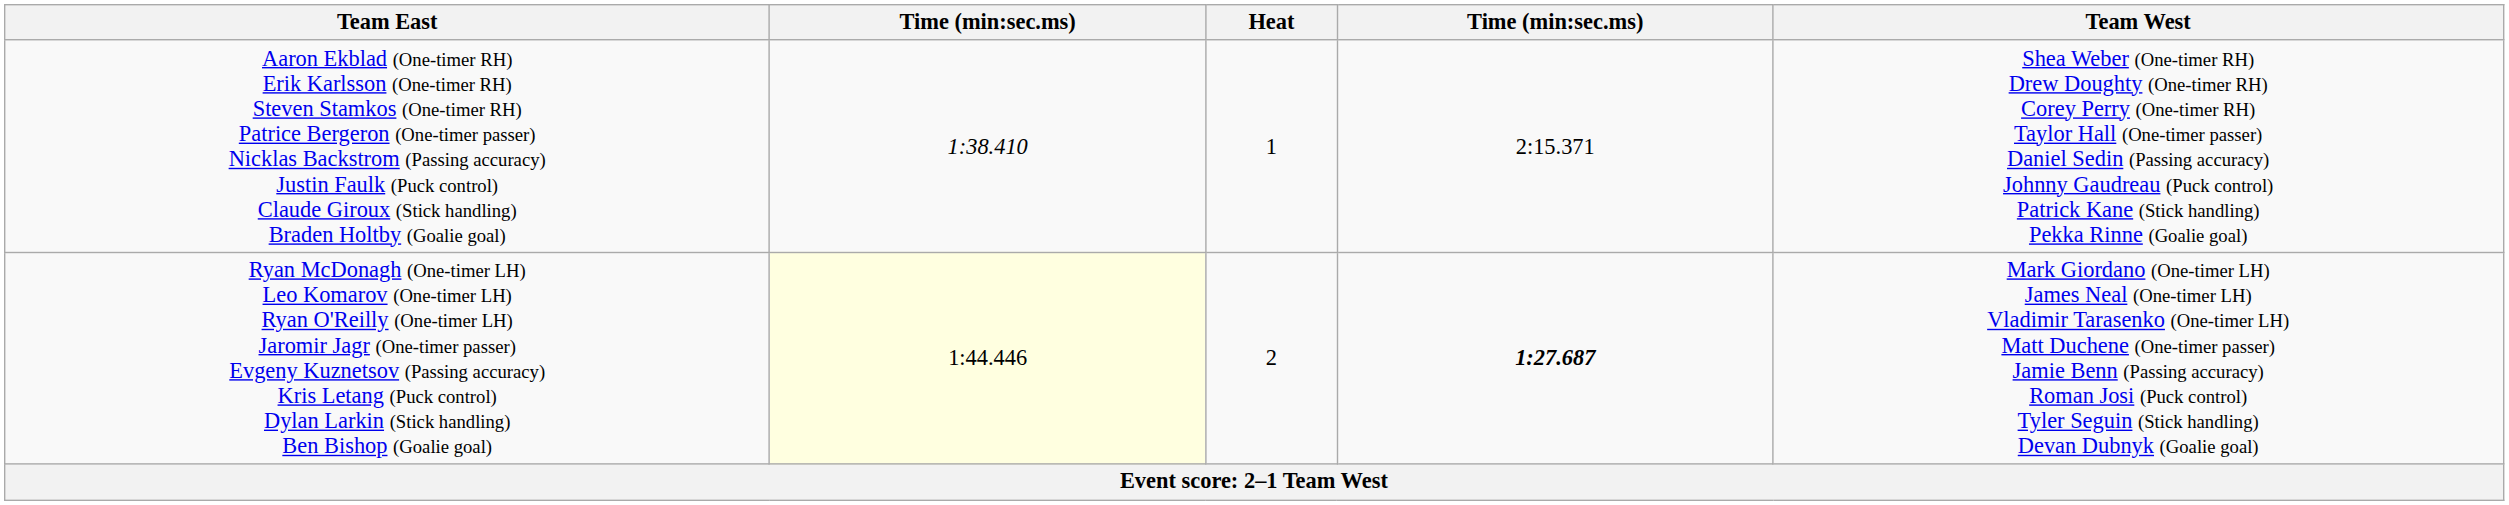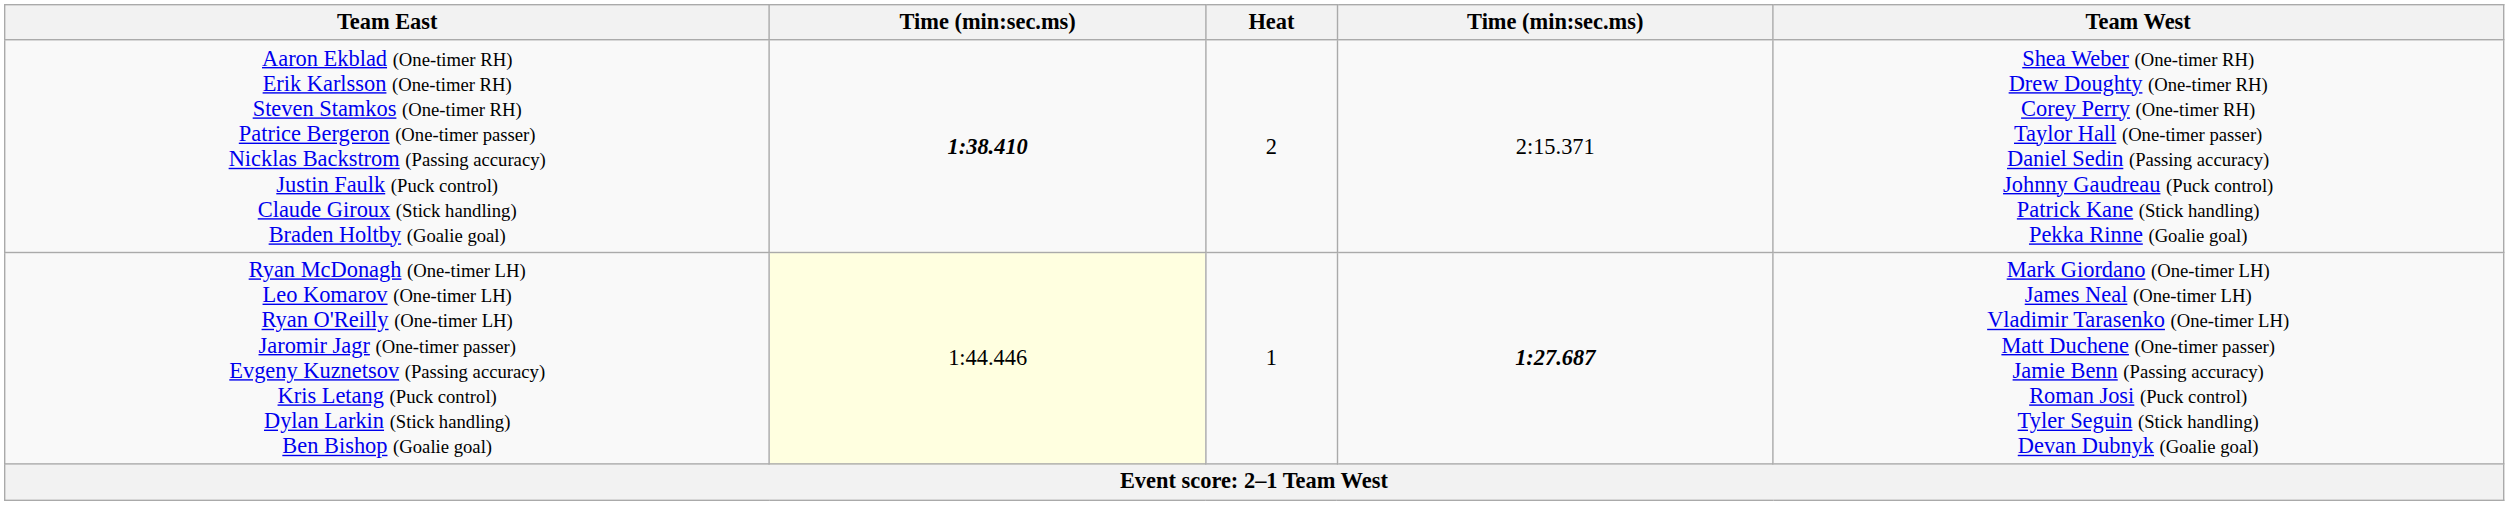row 2 | column 2: normal -> bold
row 2 | Heat: 1 -> 2
row 3 | Heat: 2 -> 1
